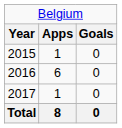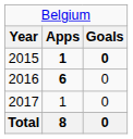2015 | column 2: normal -> bold
2015 | column 3: normal -> bold
2016 | column 2: normal -> bold
